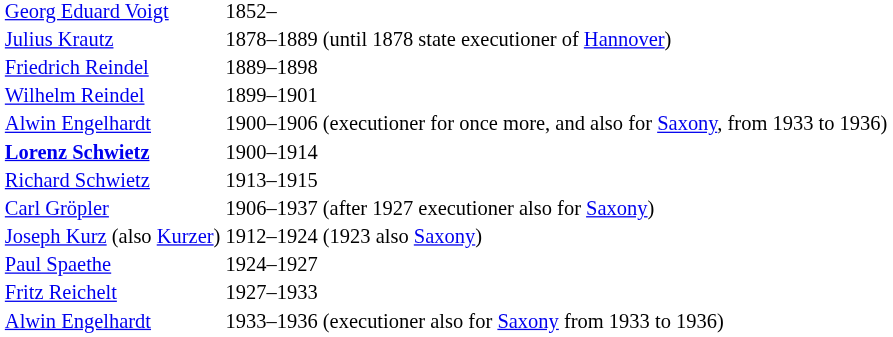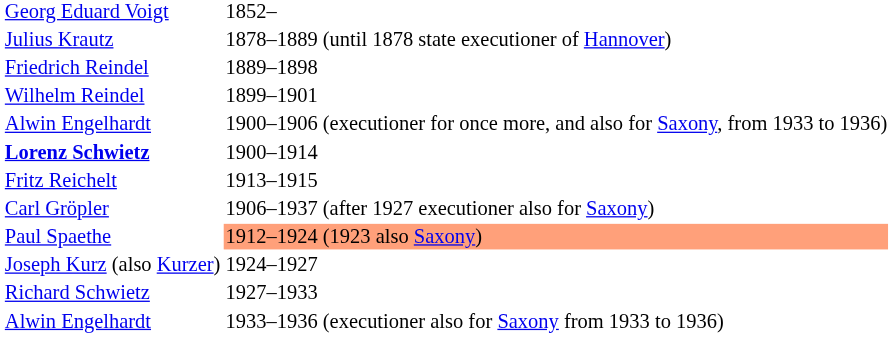row 7 | column 1: Richard Schwietz -> Fritz Reichelt
row 9 | column 1: Joseph Kurz (also Kurzer) -> Paul Spaethe
row 9 | column 2: no background -> lightsalmon background
row 10 | column 1: Paul Spaethe -> Joseph Kurz (also Kurzer)
row 11 | column 1: Fritz Reichelt -> Richard Schwietz
